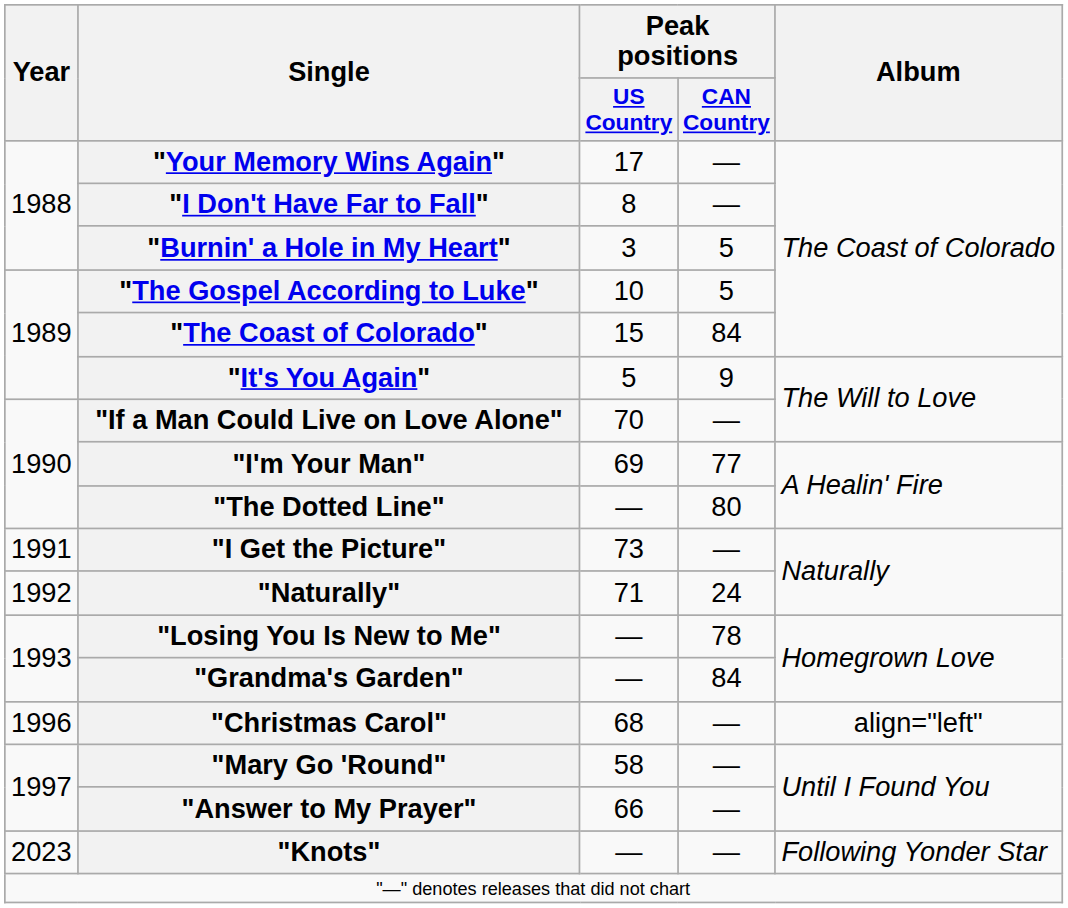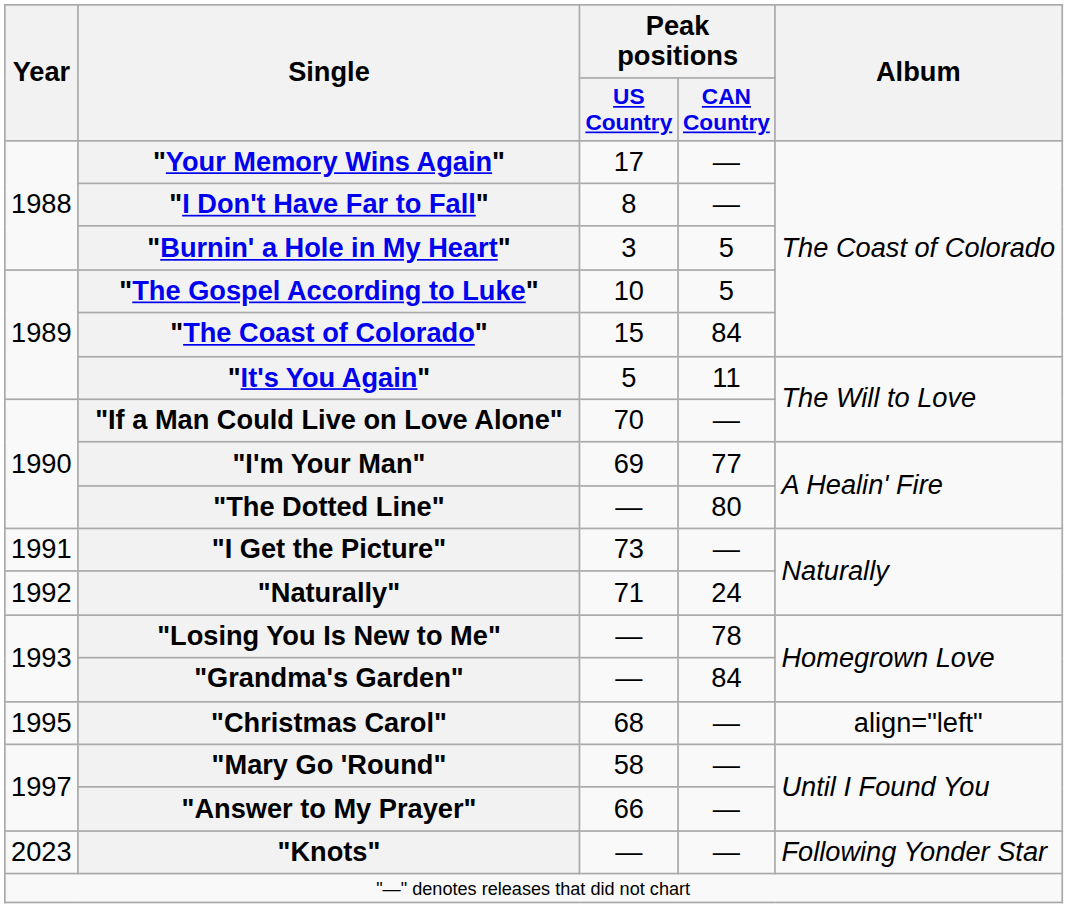"It's You Again" | Peak positions / CAN Country: 9 -> 11
"Christmas Carol" | Year: 1996 -> 1995
